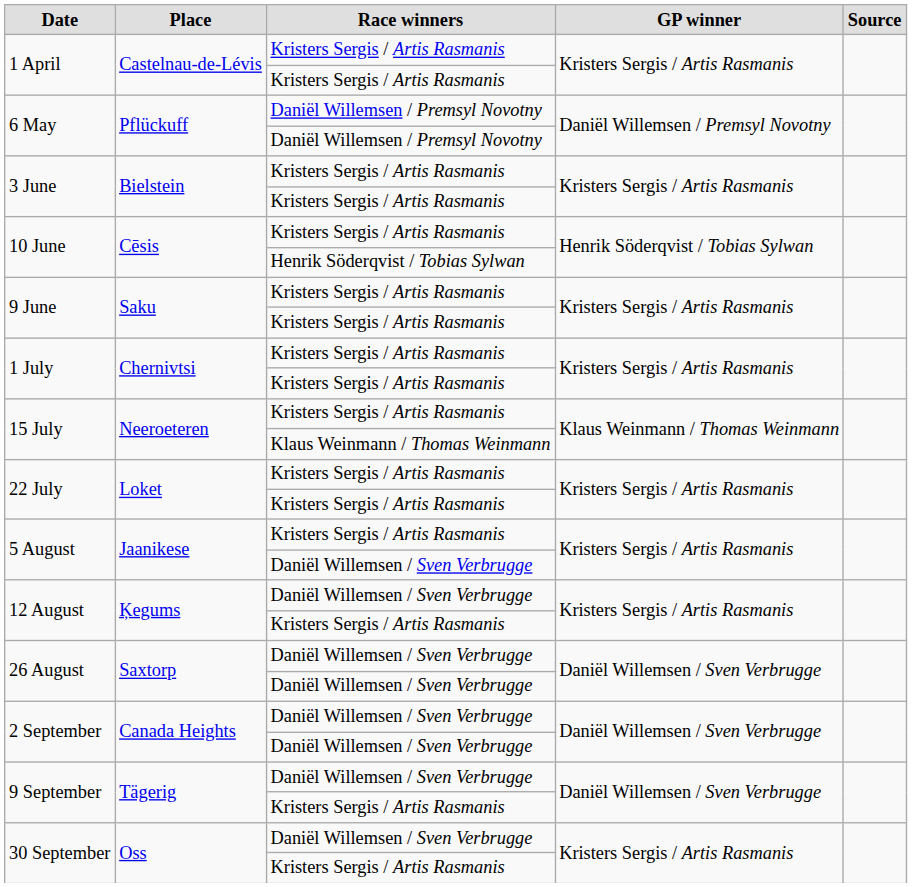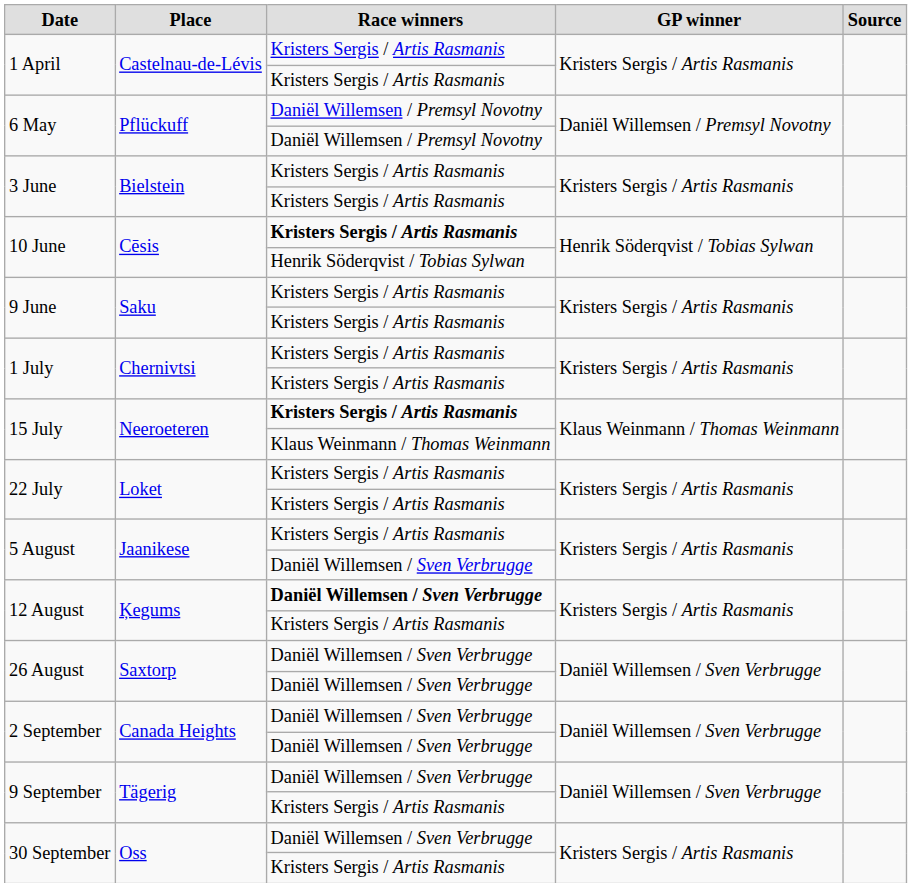10 June / Kristers Sergis / Artis Rasmanis | Race winners: normal -> bold
15 July / Kristers Sergis / Artis Rasmanis | Race winners: normal -> bold
12 August / Daniël Willemsen / Sven Verbrugge | Race winners: normal -> bold
